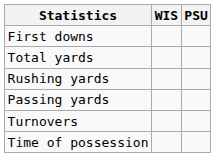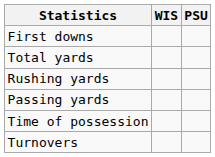rows swapped: Turnovers <-> Time of possession
